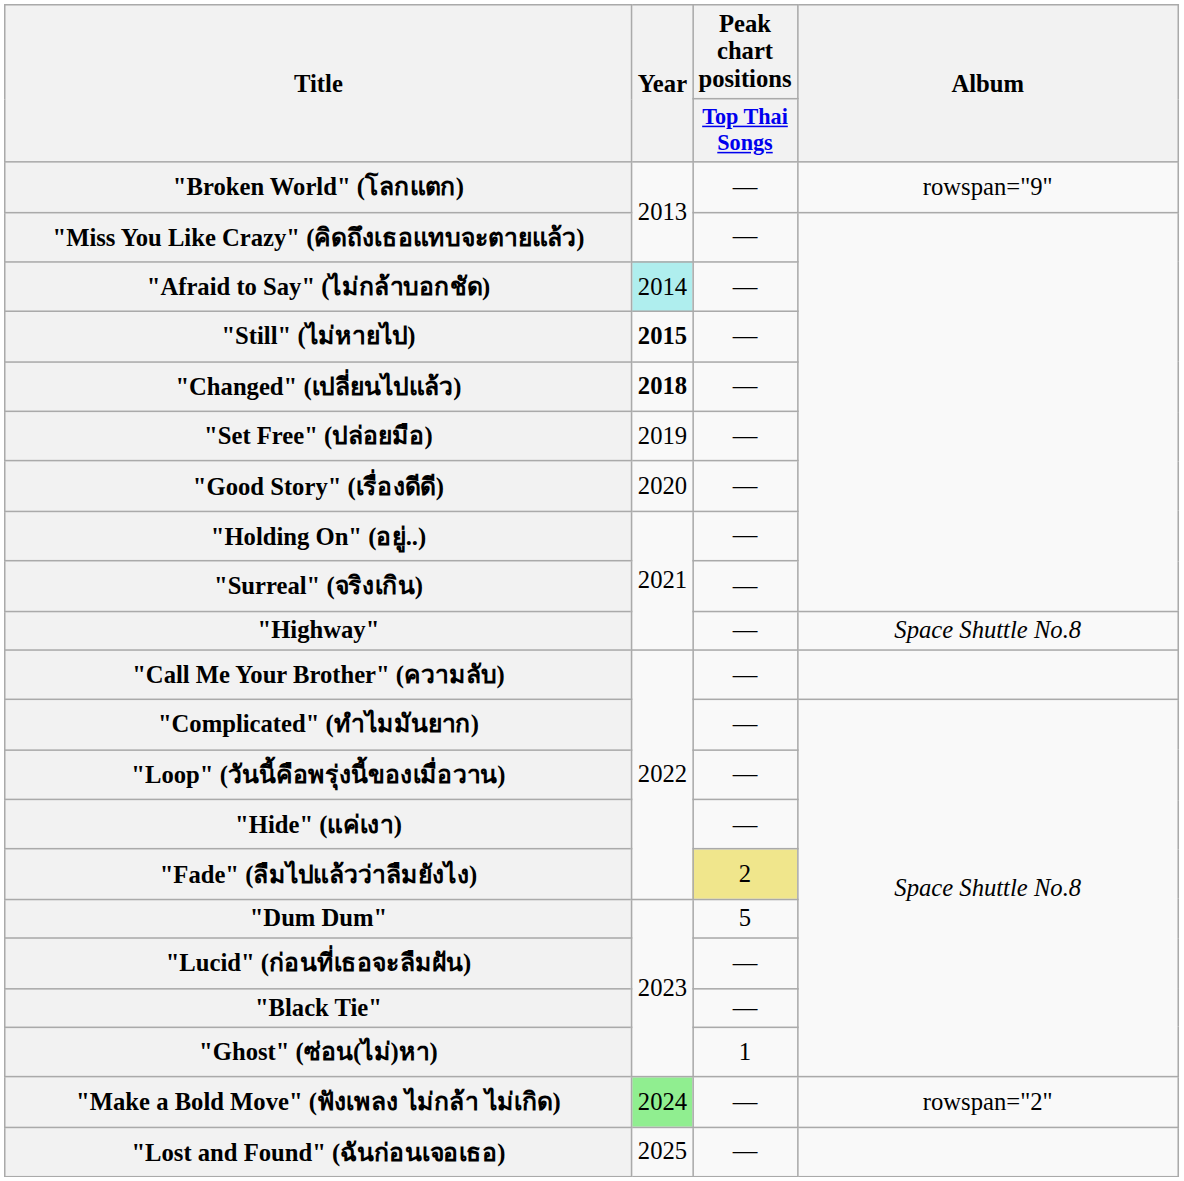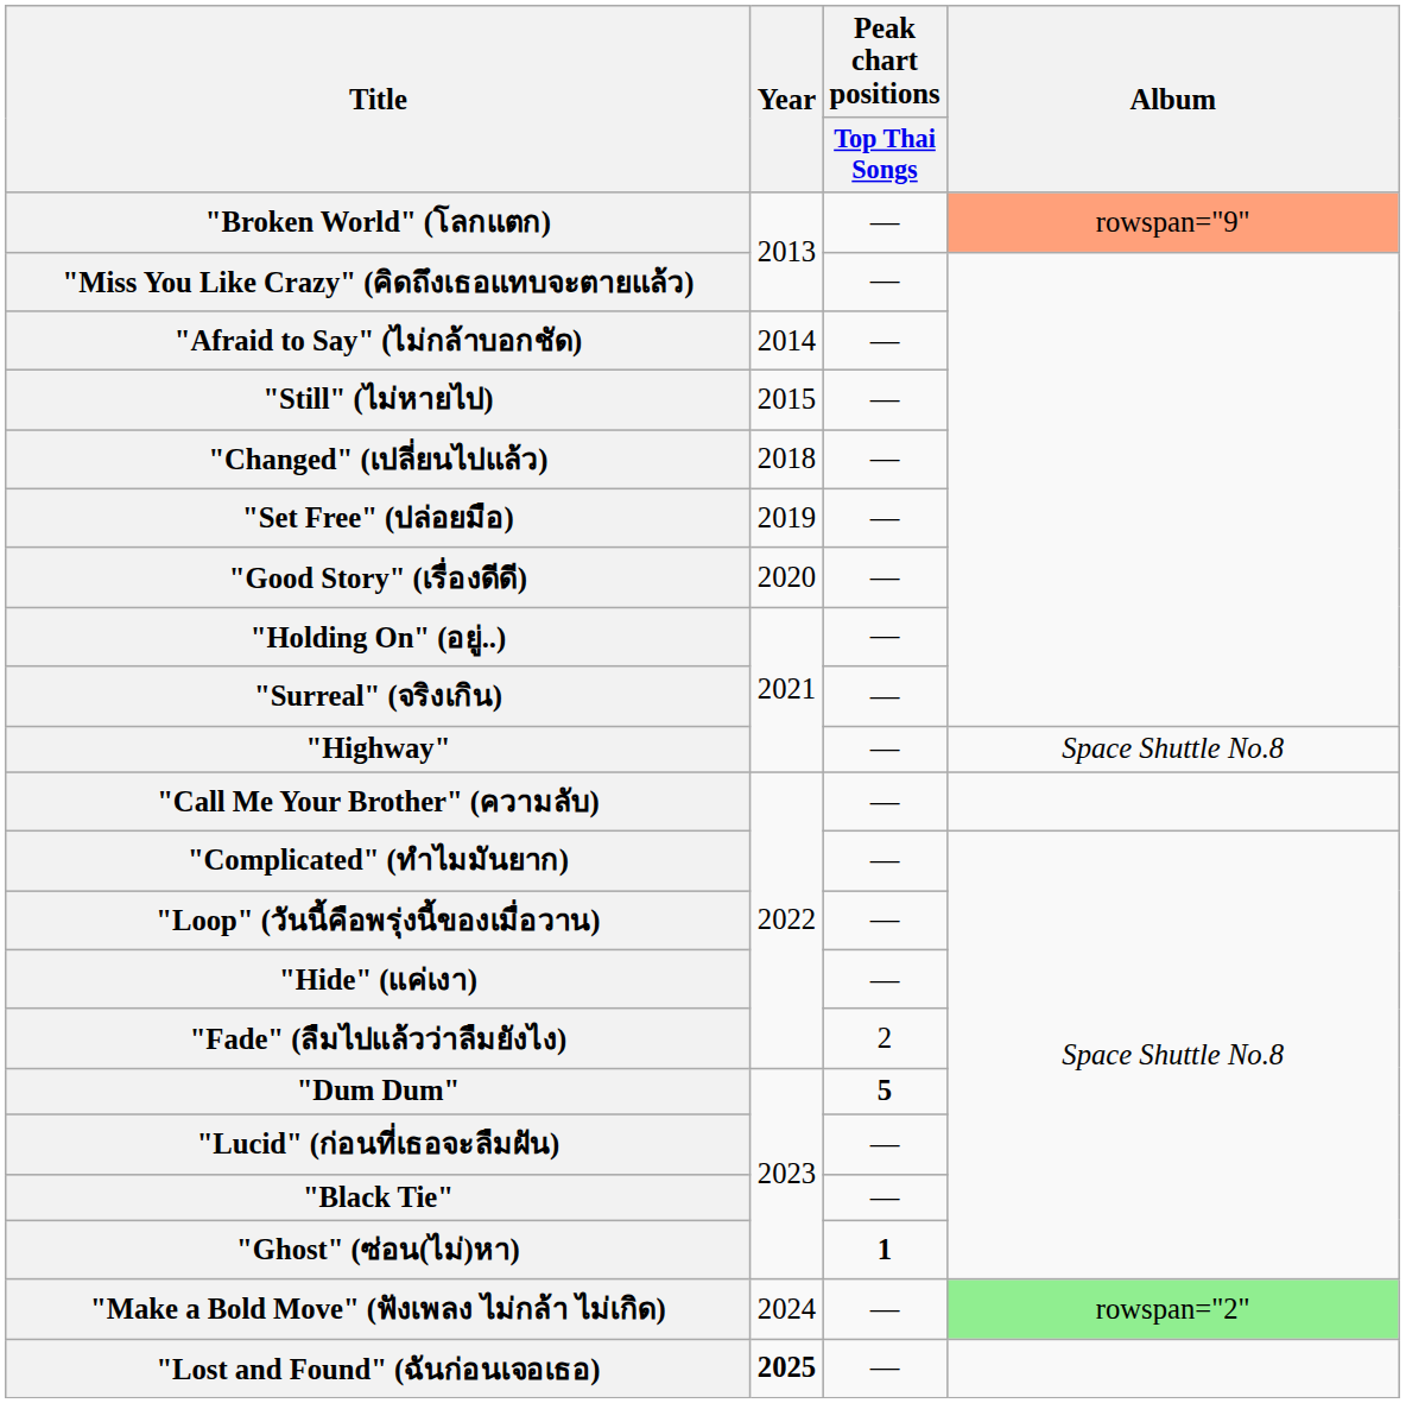"Broken World" (โลกแตก) | Album: no background -> lightsalmon background
"Afraid to Say" (ไม่กล้าบอกชัด) | Year: paleturquoise background -> no background
"Still" (ไม่หายไป) | Year: bold -> normal
"Changed" (เปลี่ยนไปแล้ว) | Year: bold -> normal
"Fade" (ลืมไปแล้วว่าลืมยังไง) | Peak chart positions / Top Thai Songs: khaki background -> no background
"Dum Dum" | Peak chart positions / Top Thai Songs: normal -> bold
"Ghost" (ซ่อน(ไม่)หา) | Peak chart positions / Top Thai Songs: normal -> bold
"Make a Bold Move" (ฟังเพลง ไม่กล้า ไม่เกิด) | Year: lightgreen background -> no background
"Make a Bold Move" (ฟังเพลง ไม่กล้า ไม่เกิด) | Album: no background -> lightgreen background
"Lost and Found" (ฉันก่อนเจอเธอ) | Year: normal -> bold
